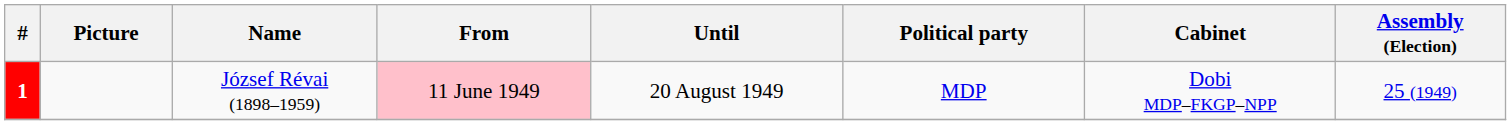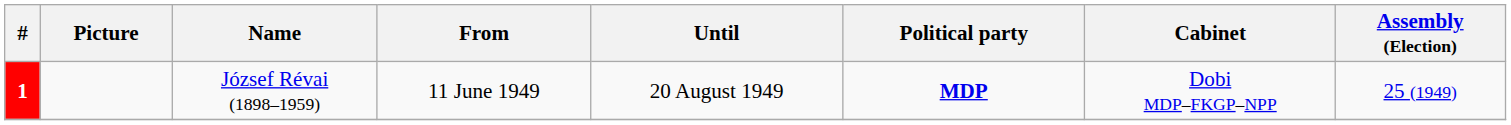1 | From: pink background -> no background
1 | Political party: normal -> bold
